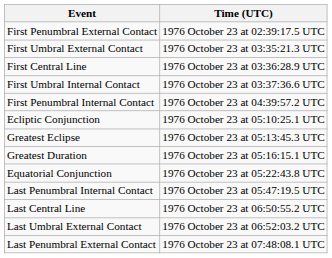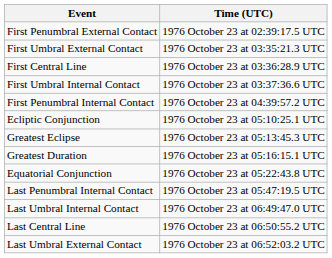+ row: Last Umbral Internal Contact | 1976 October 23 at 06:49:47.0 UTC
- row: Last Penumbral External Contact | 1976 October 23 at 07:48:08.1 UTC
